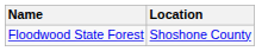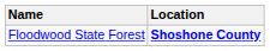Floodwood State Forest | Location: normal -> bold
